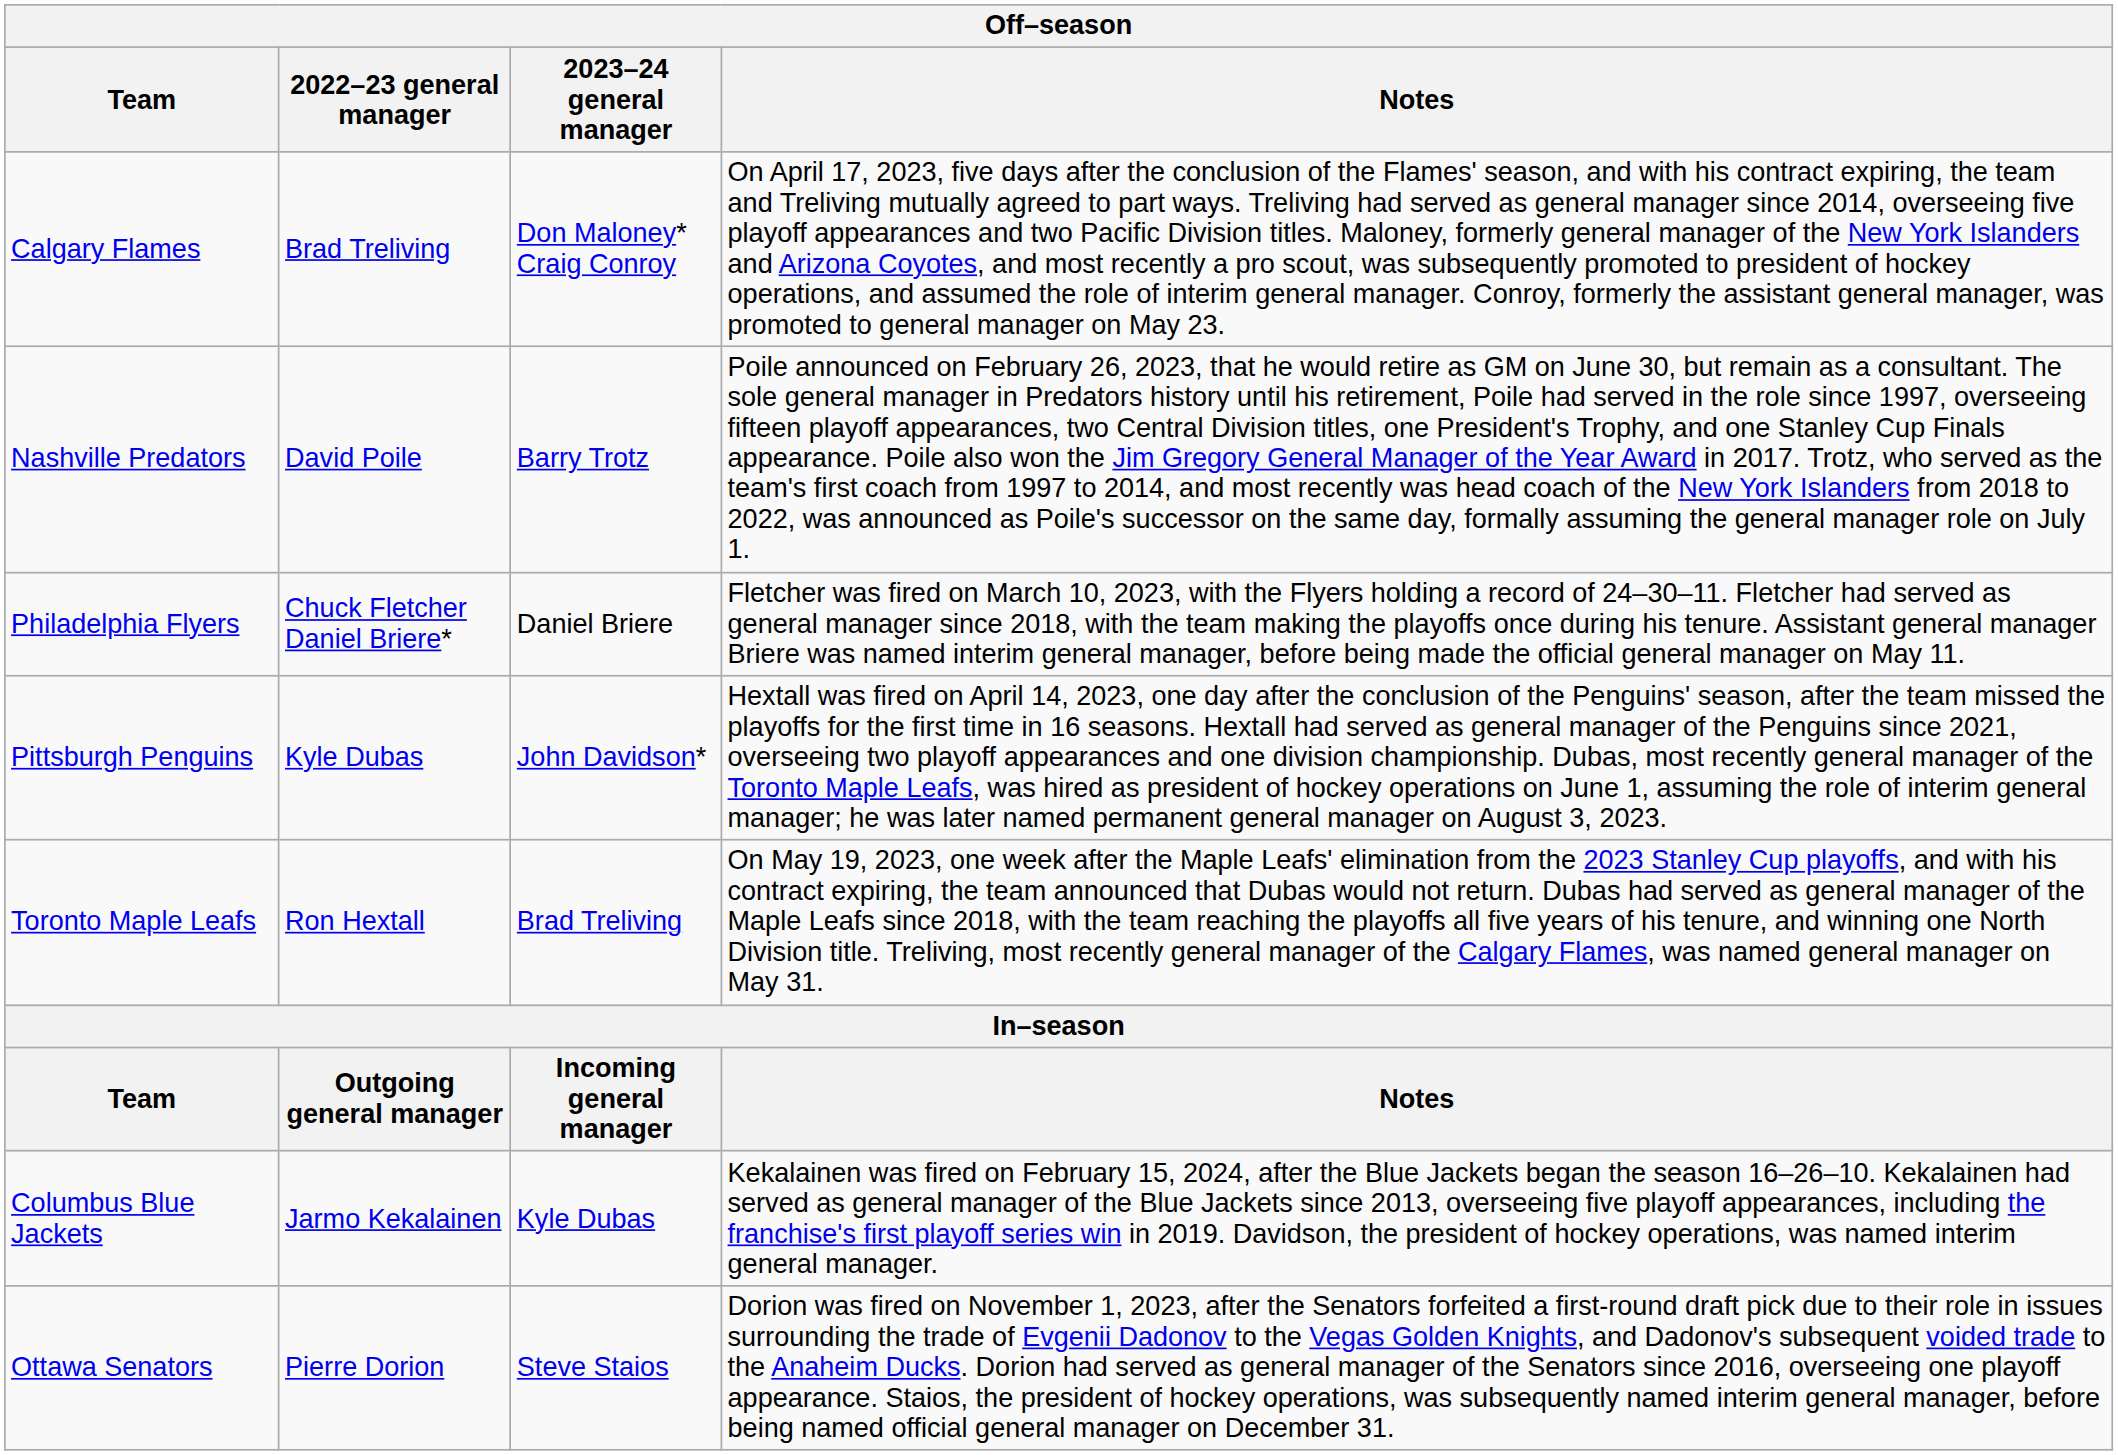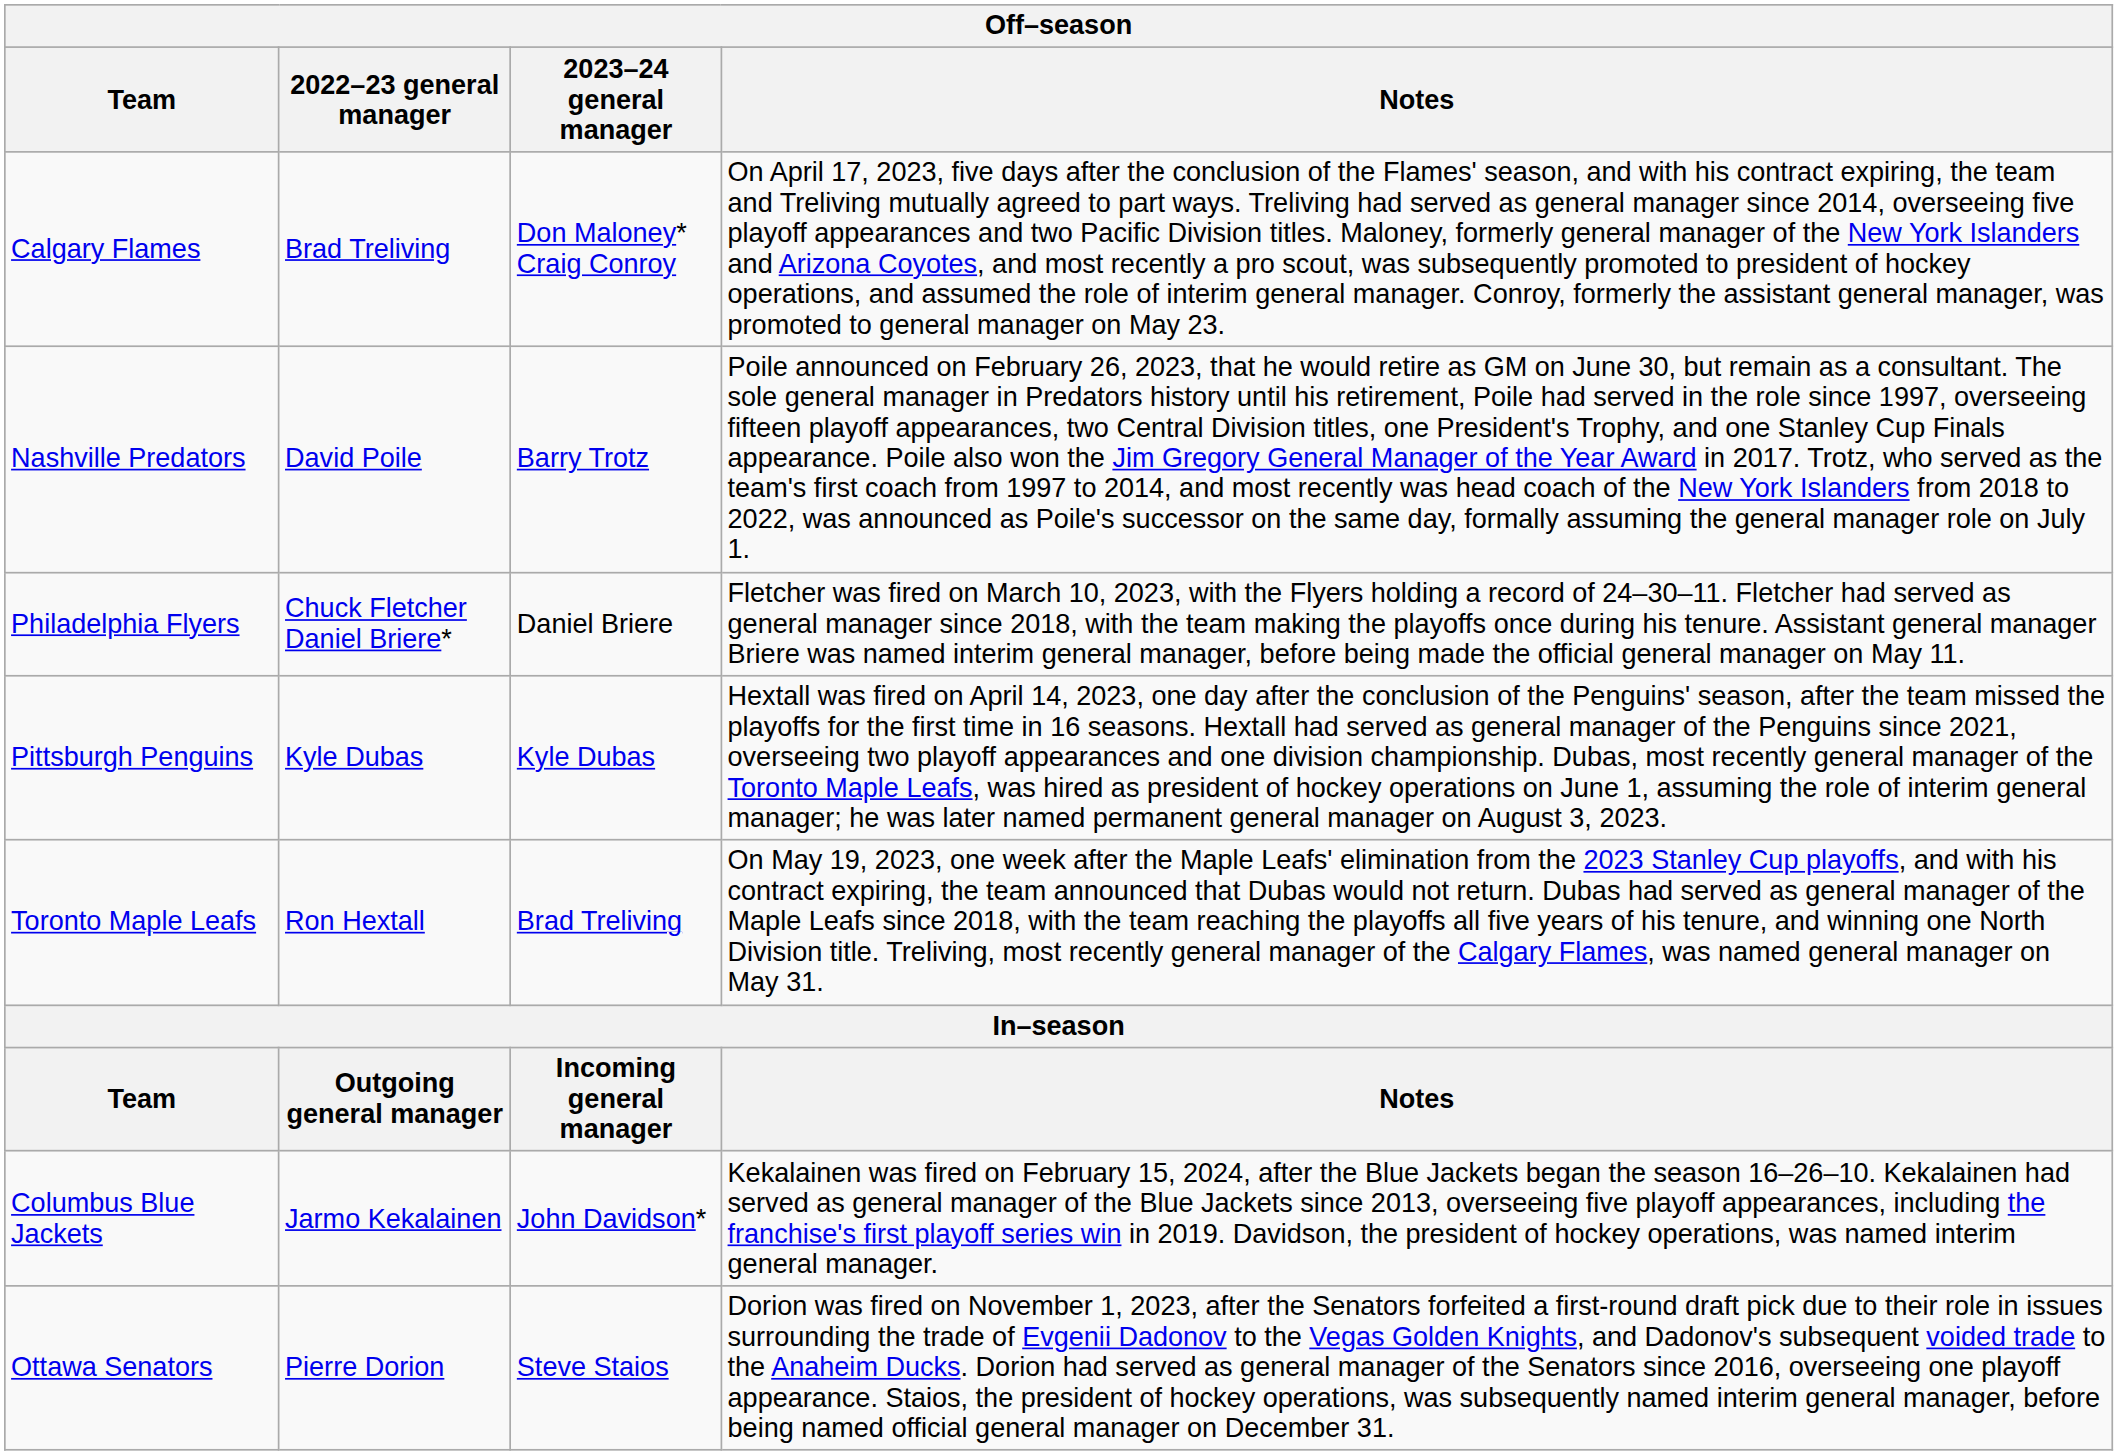Pittsburgh Penguins | 2023–24 general manager: John Davidson* -> Kyle Dubas
Columbus Blue Jackets | 2023–24 general manager: Kyle Dubas -> John Davidson*
